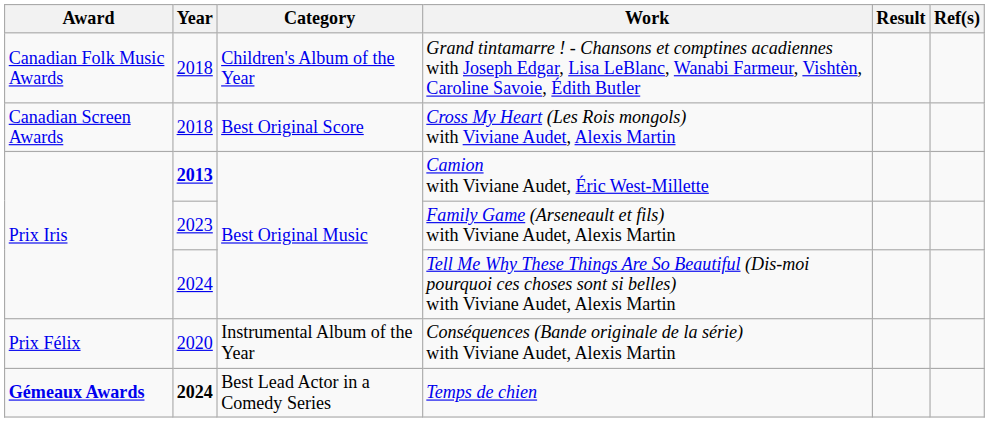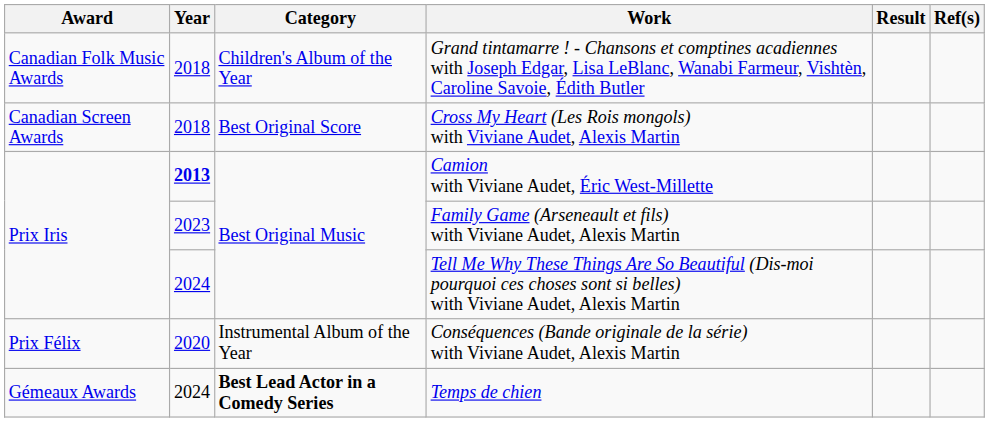Temps de chien | Award: bold -> normal
Temps de chien | Year: bold -> normal
Temps de chien | Category: normal -> bold
